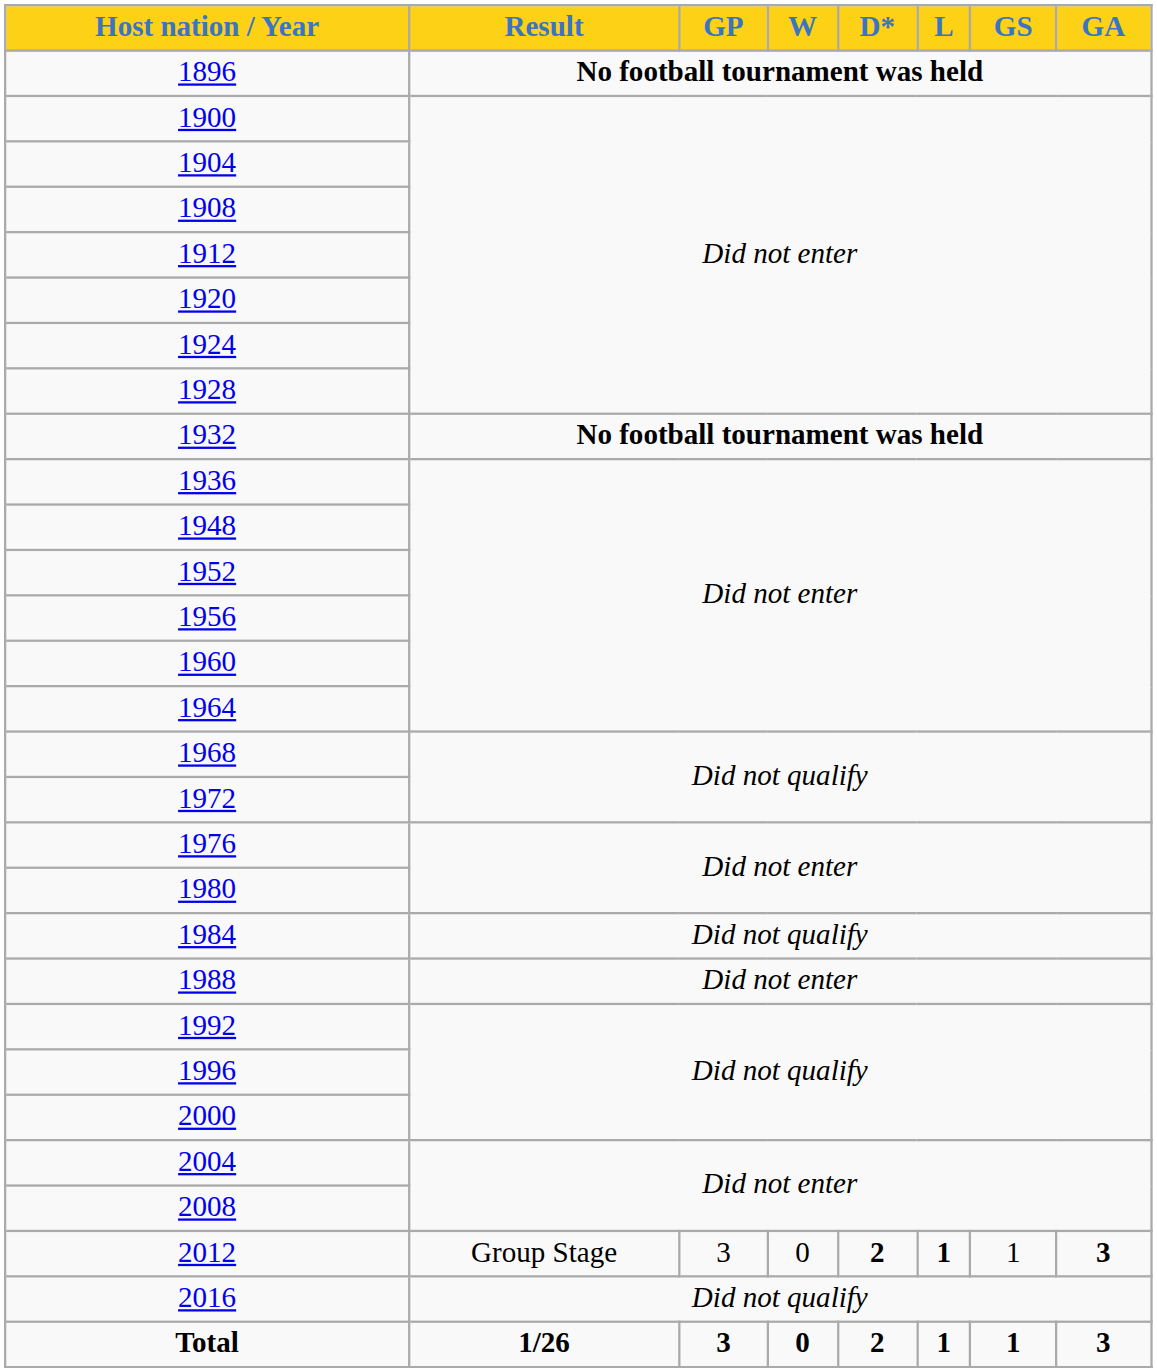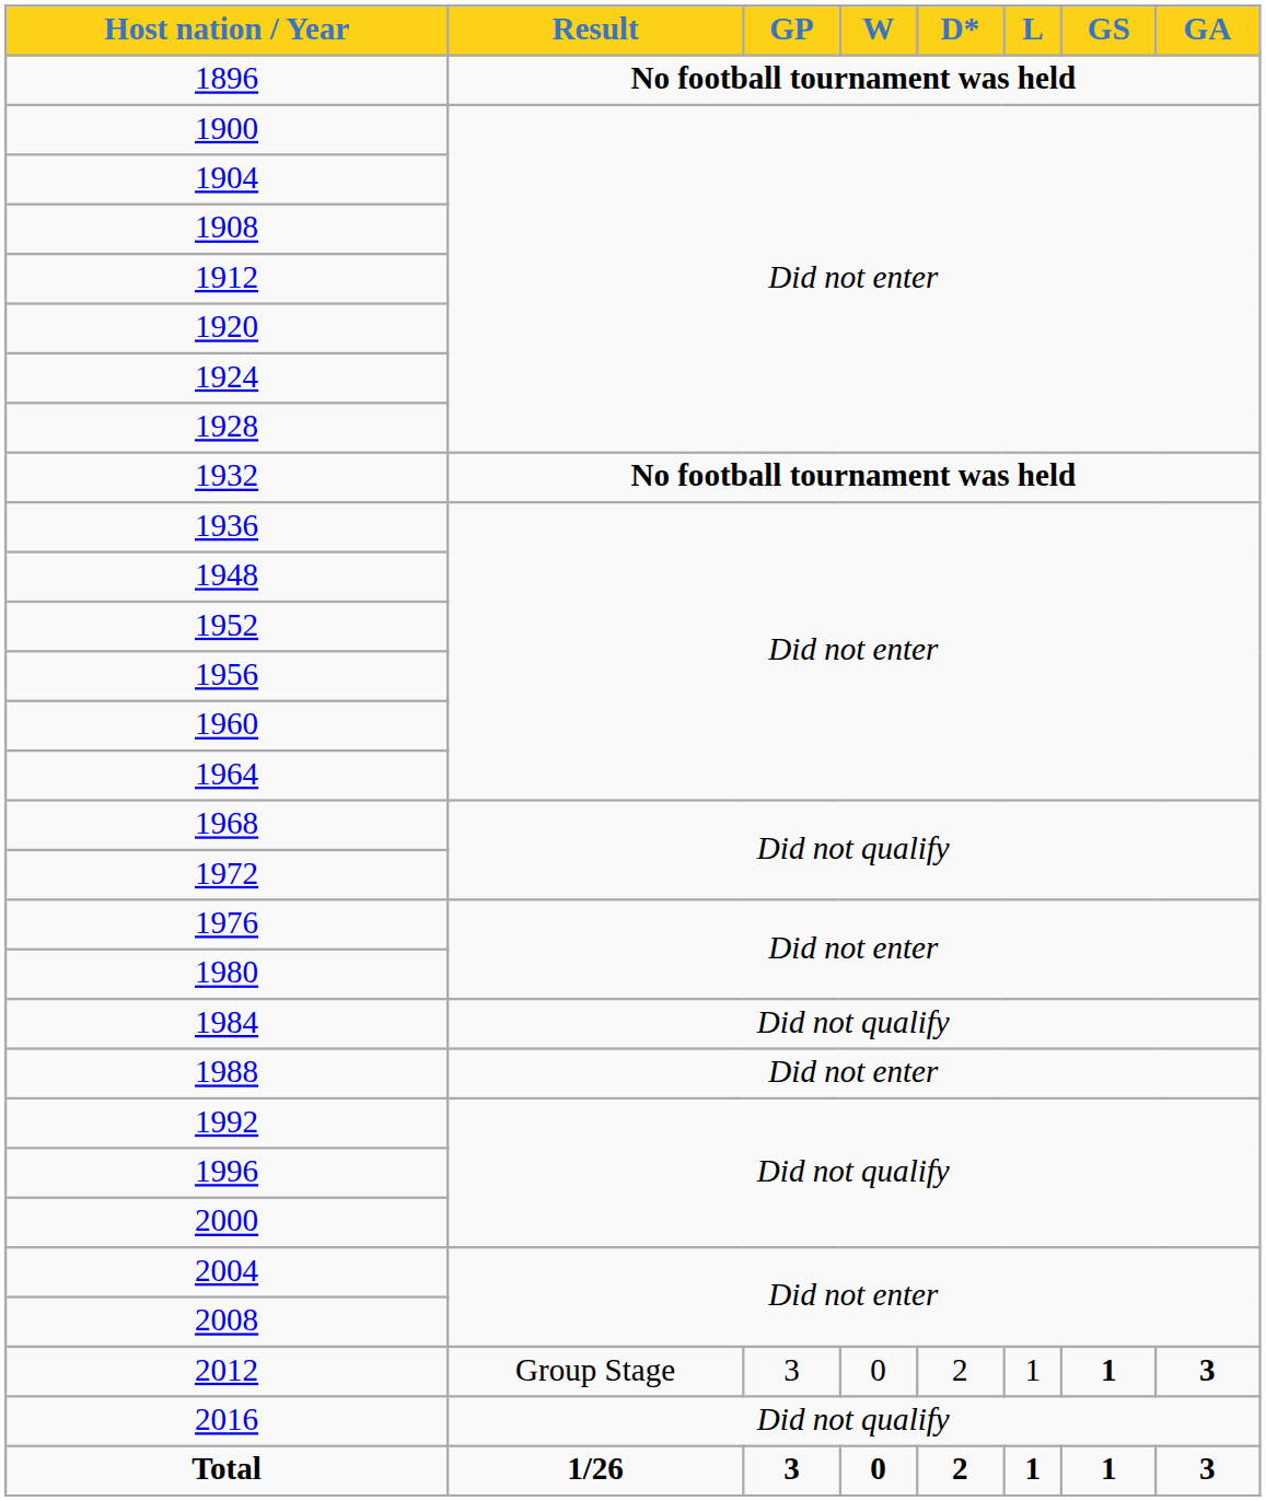2012 | D*: bold -> normal
2012 | L: bold -> normal
2012 | GS: normal -> bold
